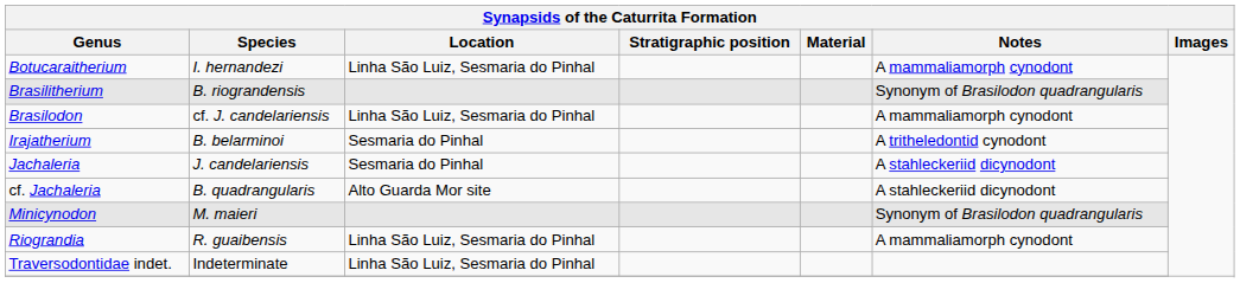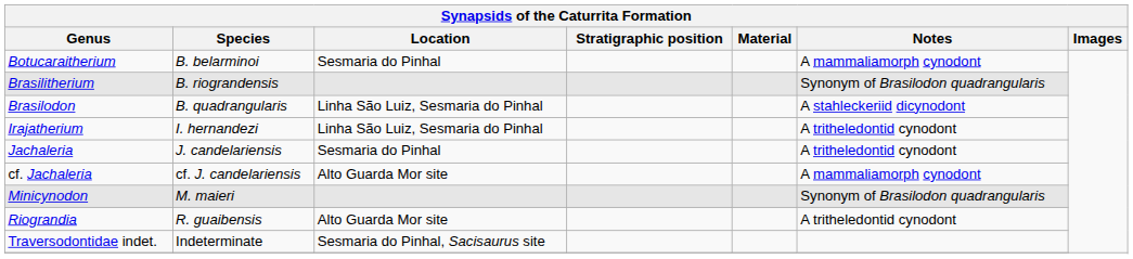Botucaraitherium | Species: I. hernandezi -> B. belarminoi
Botucaraitherium | Location: Linha São Luiz, Sesmaria do Pinhal -> Sesmaria do Pinhal
Brasilodon | Species: cf. J. candelariensis -> B. quadrangularis
Brasilodon | Notes: A mammaliamorph cynodont -> A stahleckeriid dicynodont
Irajatherium | Species: B. belarminoi -> I. hernandezi
Irajatherium | Location: Sesmaria do Pinhal -> Linha São Luiz, Sesmaria do Pinhal
Jachaleria | Notes: A stahleckeriid dicynodont -> A tritheledontid cynodont
cf. Jachaleria | Species: B. quadrangularis -> cf. J. candelariensis
cf. Jachaleria | Notes: A stahleckeriid dicynodont -> A mammaliamorph cynodont
Riograndia | Location: Linha São Luiz, Sesmaria do Pinhal -> Alto Guarda Mor site
Riograndia | Notes: A mammaliamorph cynodont -> A tritheledontid cynodont
Traversodontidae indet. | Location: Linha São Luiz, Sesmaria do Pinhal -> Sesmaria do Pinhal, Sacisaurus site
